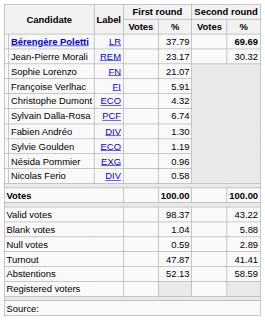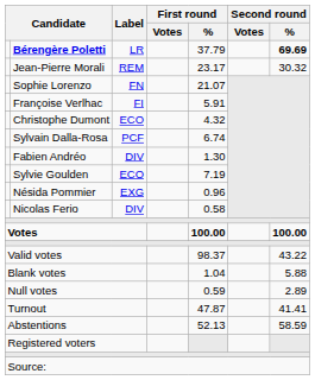Sylvie Goulden | First round / %: 1.19 -> 7.19
